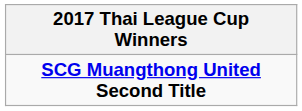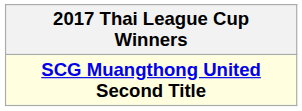row 2 | column 1: no background -> lightyellow background
